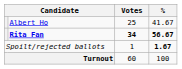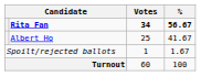rows swapped: Rita Fan <-> Albert Ho
Spoilt/rejected ballots | %: bold -> normal
